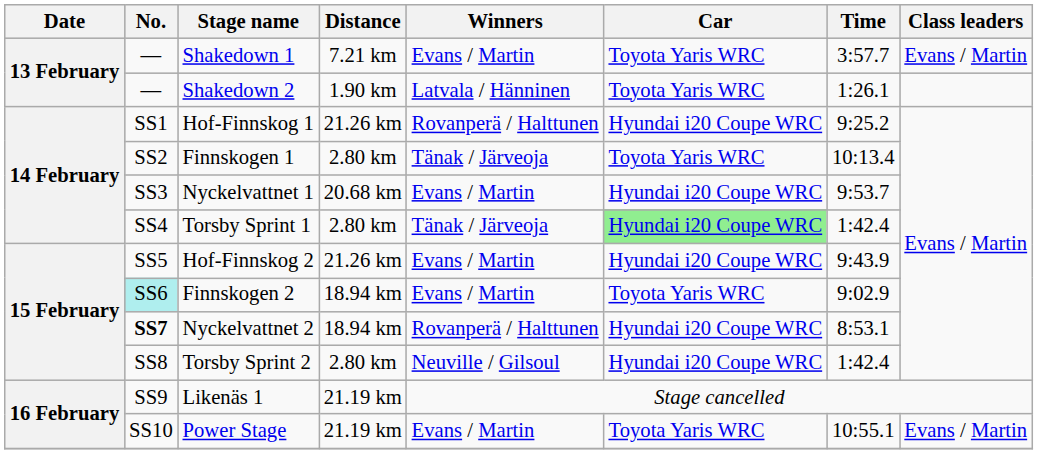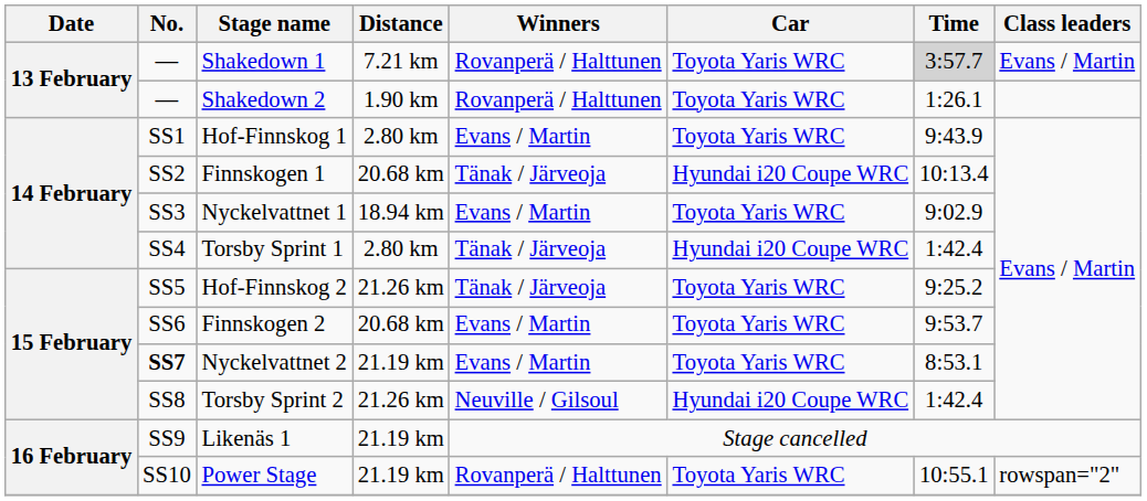Shakedown 1 | Winners: Evans / Martin -> Rovanperä / Halttunen
Shakedown 1 | Time: no background -> lightgrey background
Shakedown 2 | Winners: Latvala / Hänninen -> Rovanperä / Halttunen
Hof-Finnskog 1 | Distance: 21.26 km -> 2.80 km
Hof-Finnskog 1 | Winners: Rovanperä / Halttunen -> Evans / Martin
Hof-Finnskog 1 | Car: Hyundai i20 Coupe WRC -> Toyota Yaris WRC
Hof-Finnskog 1 | Time: 9:25.2 -> 9:43.9
Finnskogen 1 | Distance: 2.80 km -> 20.68 km
Finnskogen 1 | Car: Toyota Yaris WRC -> Hyundai i20 Coupe WRC
Nyckelvattnet 1 | Distance: 20.68 km -> 18.94 km
Nyckelvattnet 1 | Car: Hyundai i20 Coupe WRC -> Toyota Yaris WRC
Nyckelvattnet 1 | Time: 9:53.7 -> 9:02.9
Torsby Sprint 1 | Car: lightgreen background -> no background
Hof-Finnskog 2 | Winners: Evans / Martin -> Tänak / Järveoja
Hof-Finnskog 2 | Car: Hyundai i20 Coupe WRC -> Toyota Yaris WRC
Hof-Finnskog 2 | Time: 9:43.9 -> 9:25.2
Finnskogen 2 | No.: paleturquoise background -> no background
Finnskogen 2 | Distance: 18.94 km -> 20.68 km
Finnskogen 2 | Time: 9:02.9 -> 9:53.7
Nyckelvattnet 2 | Distance: 18.94 km -> 21.19 km
Nyckelvattnet 2 | Winners: Rovanperä / Halttunen -> Evans / Martin
Nyckelvattnet 2 | Car: Hyundai i20 Coupe WRC -> Toyota Yaris WRC
Torsby Sprint 2 | Distance: 2.80 km -> 21.26 km
Power Stage | Winners: Evans / Martin -> Rovanperä / Halttunen
Power Stage | Class leaders: Evans / Martin -> rowspan="2"
